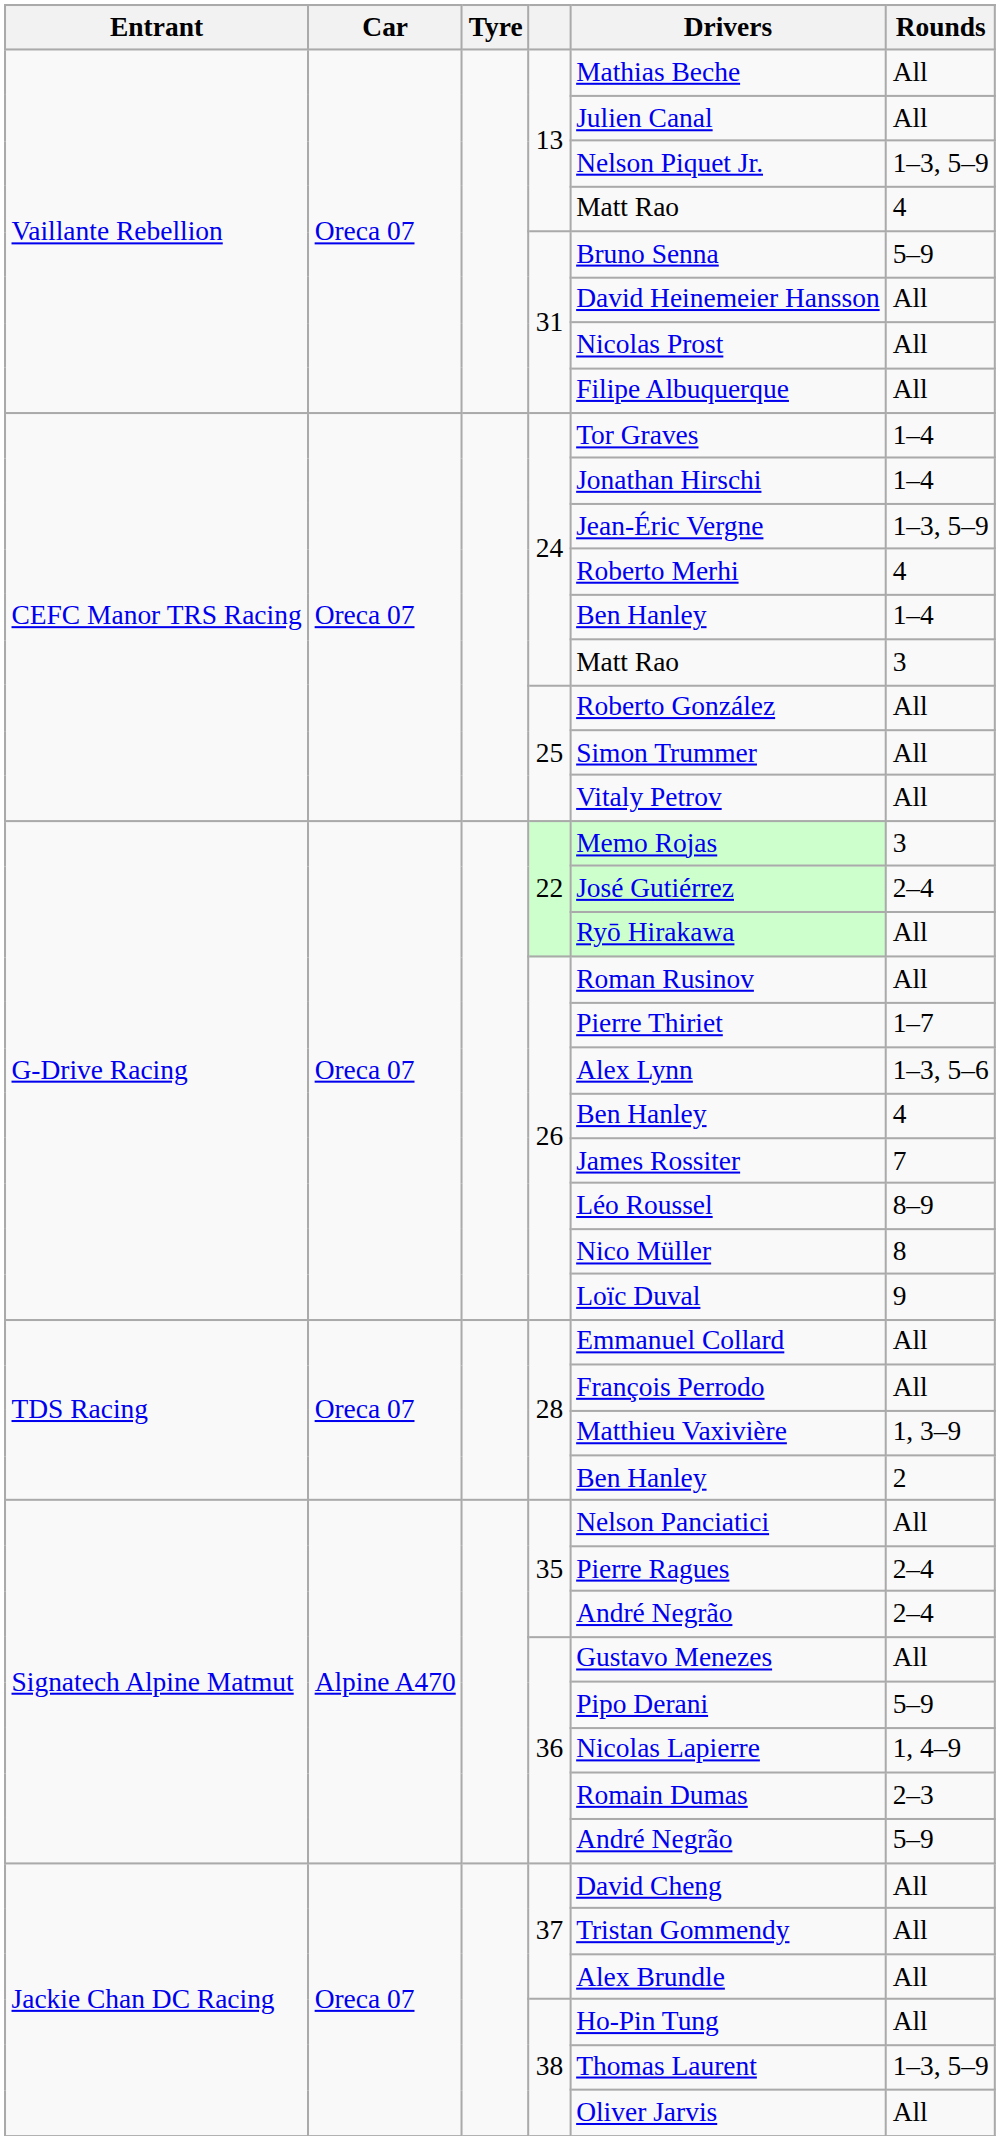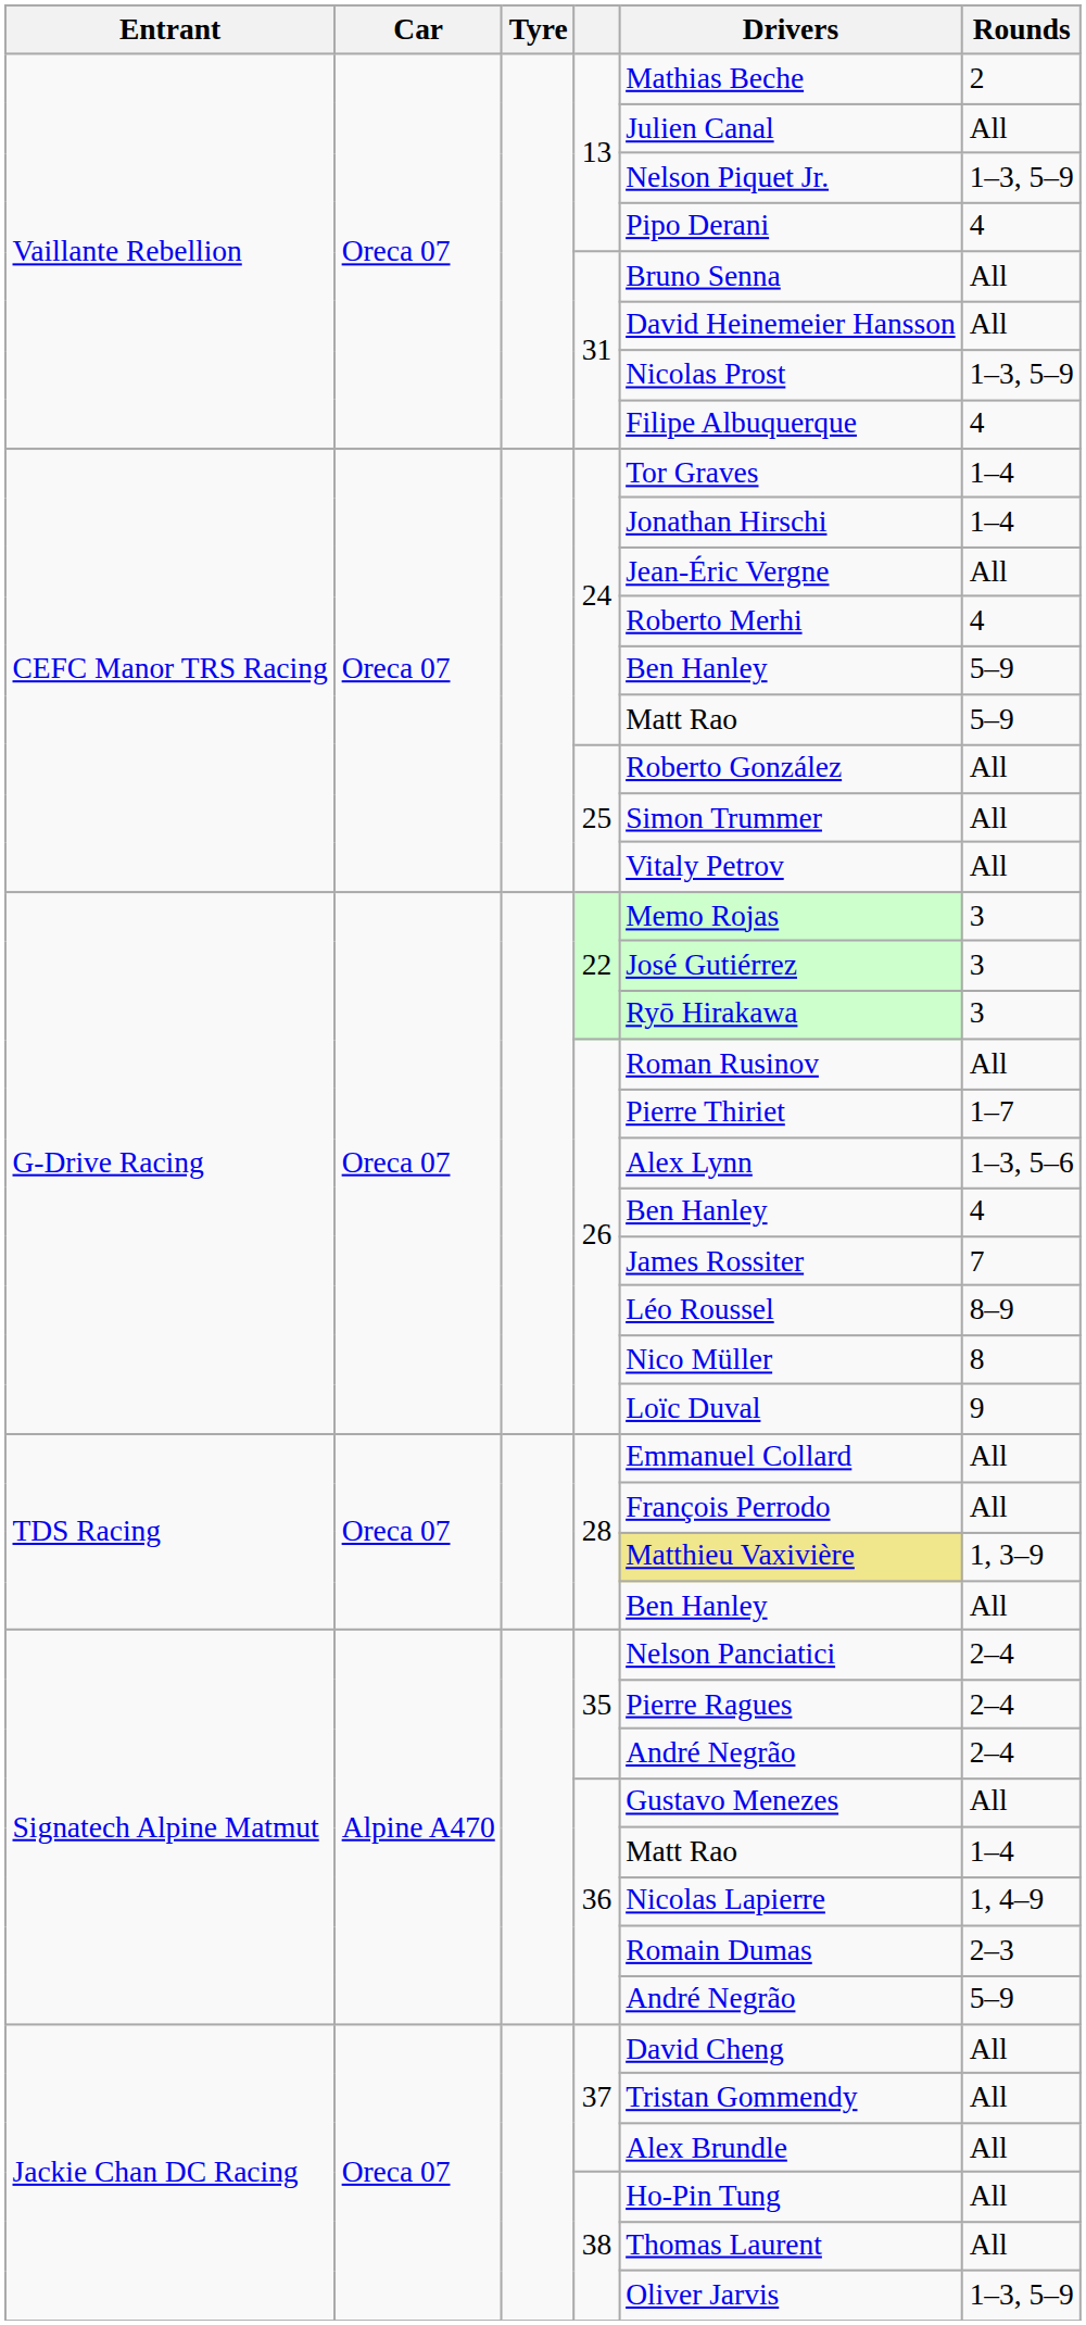row 2 | Rounds: All -> 2
row 5 | Drivers: Matt Rao -> Pipo Derani
row 6 | Rounds: 5–9 -> All
row 8 | Rounds: All -> 1–3, 5–9
row 9 | Rounds: All -> 4
row 12 | Rounds: 1–3, 5–9 -> All
row 14 | Rounds: 1–4 -> 5–9
row 15 | Rounds: 3 -> 5–9
row 20 | Rounds: 2–4 -> 3
row 21 | Rounds: All -> 3
row 32 | Drivers: no background -> khaki background
row 33 | Rounds: 2 -> All
row 34 | Rounds: All -> 2–4
row 38 | Drivers: Pipo Derani -> Matt Rao
row 38 | Rounds: 5–9 -> 1–4
row 46 | Rounds: 1–3, 5–9 -> All
row 47 | Rounds: All -> 1–3, 5–9
